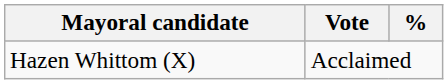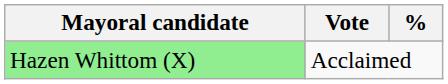Hazen Whittom (X) | Mayoral candidate: no background -> lightgreen background
